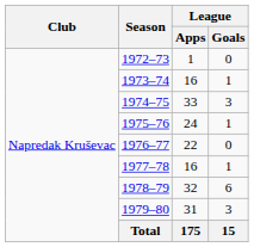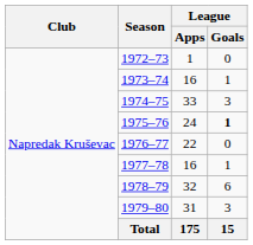1975–76 | League / Goals: normal -> bold
